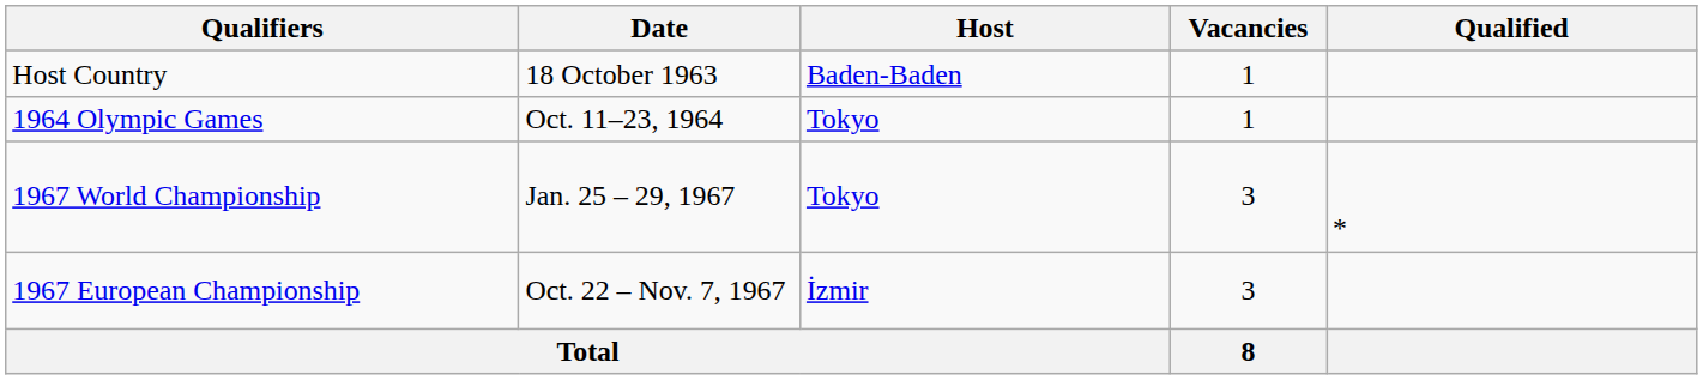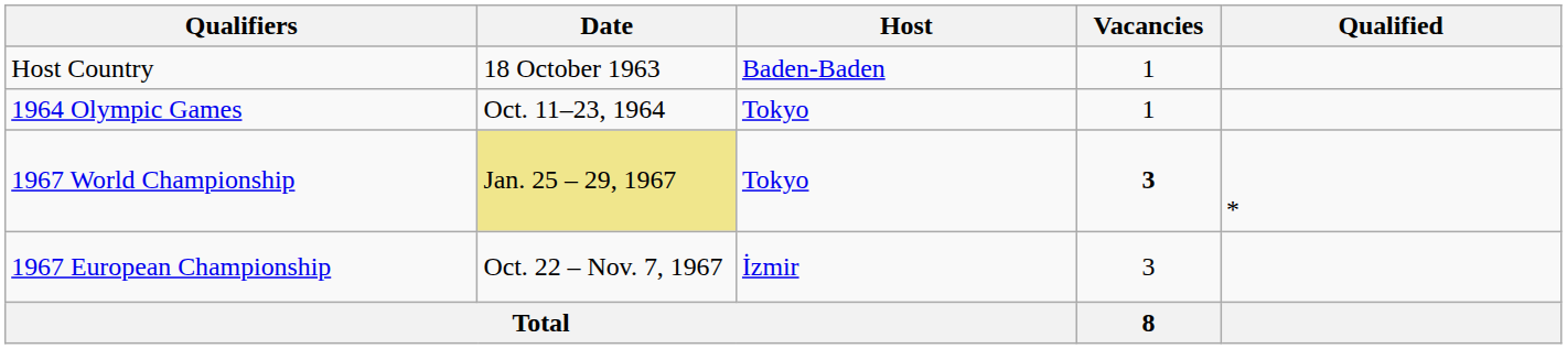1967 World Championship | Date: no background -> khaki background
1967 World Championship | Vacancies: normal -> bold
